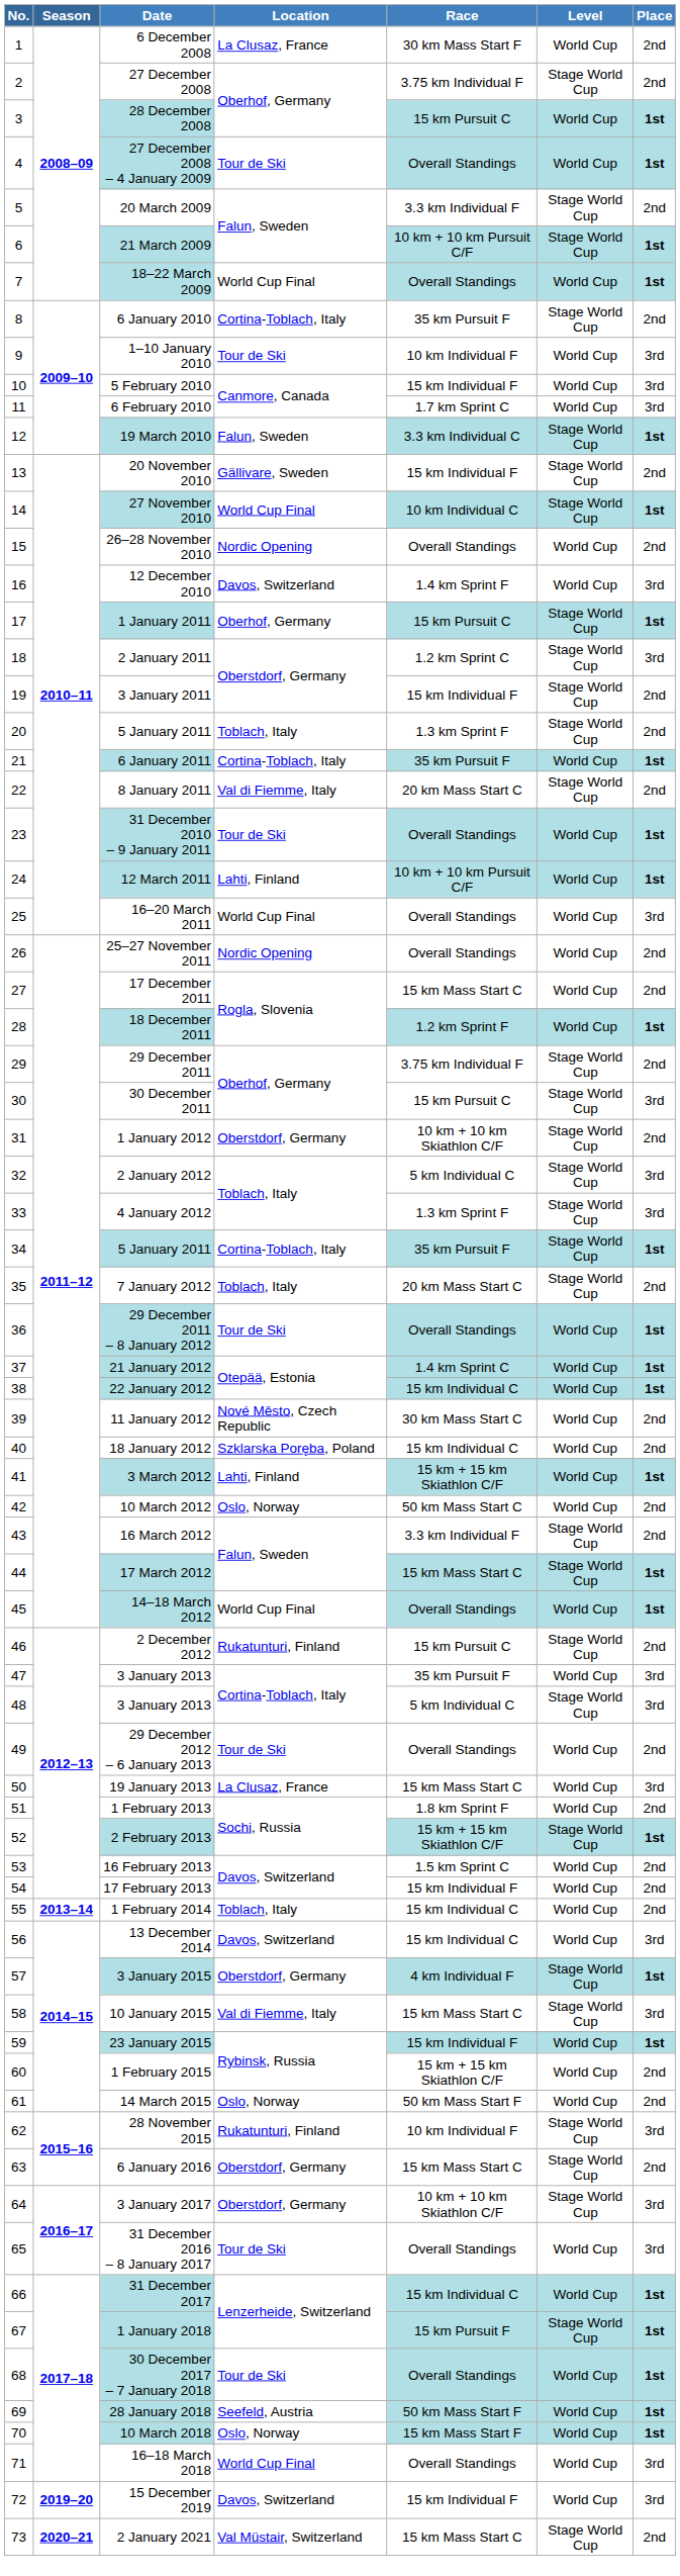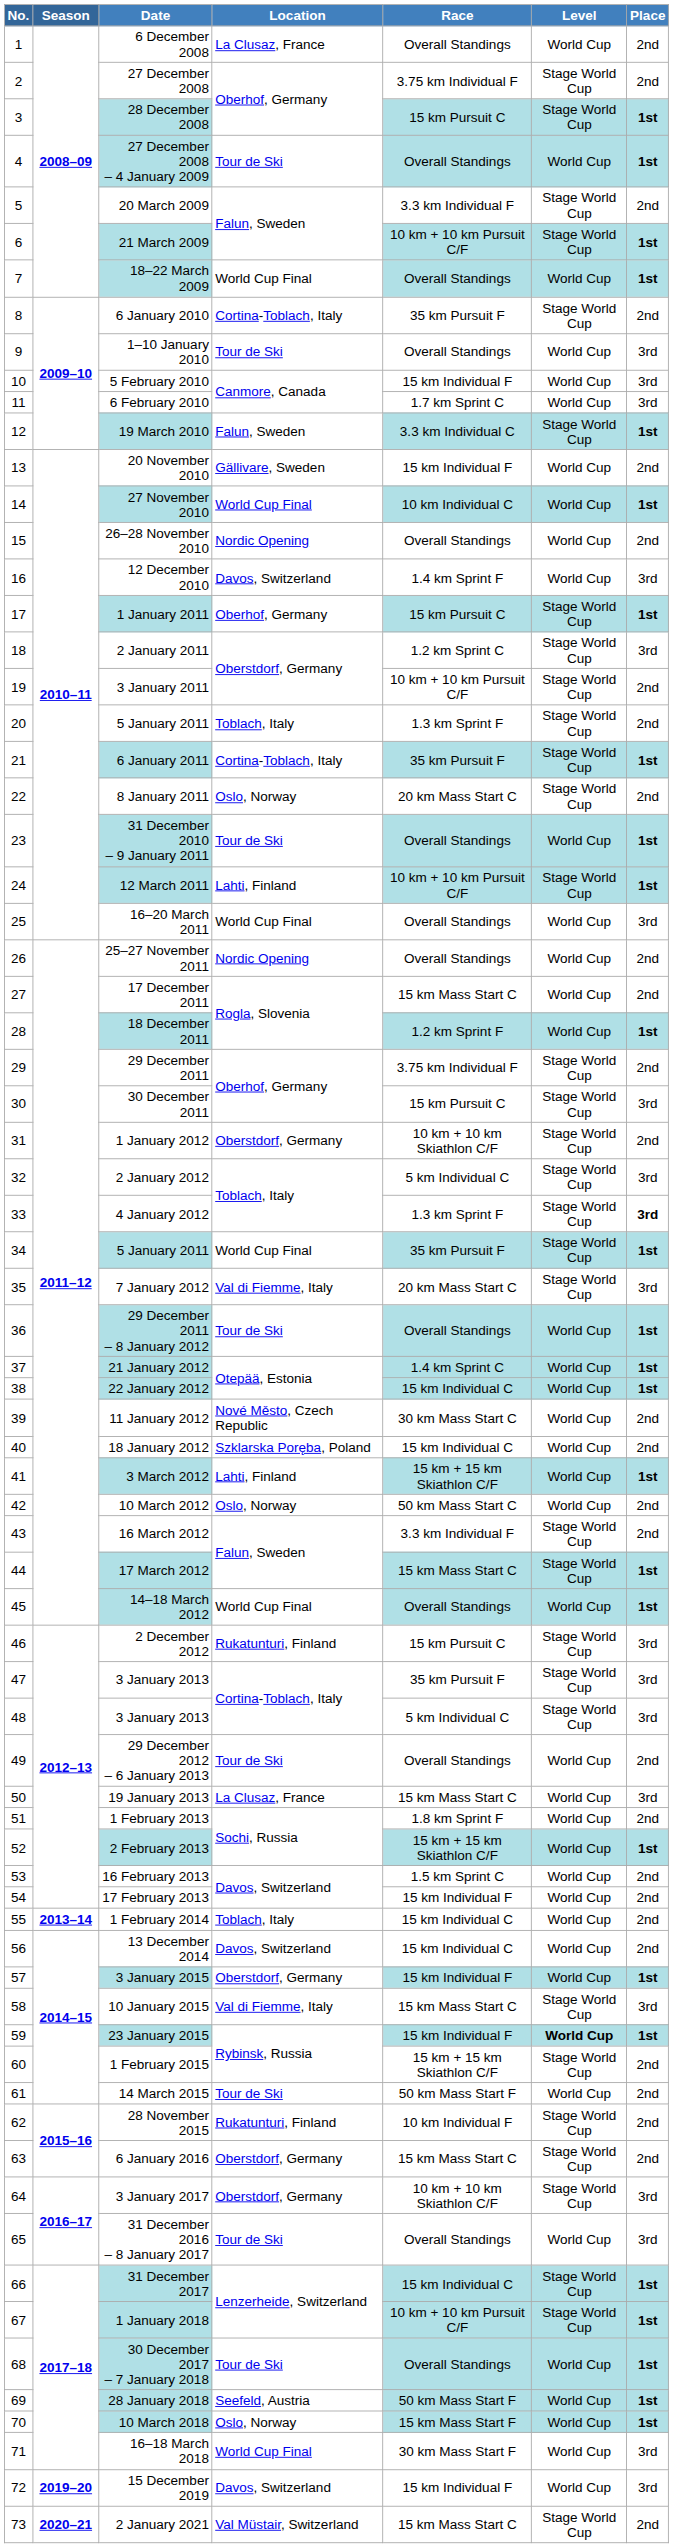6 December 2008 | Race: 30 km Mass Start F -> Overall Standings
28 December 2008 | Level: World Cup -> Stage World Cup
1–10 January 2010 | Race: 10 km Individual F -> Overall Standings
20 November 2010 | Level: Stage World Cup -> World Cup
27 November 2010 | Level: Stage World Cup -> World Cup
3 January 2011 | Race: 15 km Individual F -> 10 km + 10 km Pursuit C/F
6 January 2011 | Level: World Cup -> Stage World Cup
8 January 2011 | Location: Val di Fiemme, Italy -> Oslo, Norway
12 March 2011 | Level: World Cup -> Stage World Cup
4 January 2012 | Place: normal -> bold
34 / 5 January 2011 | Location: Cortina-Toblach, Italy -> World Cup Final
7 January 2012 | Location: Toblach, Italy -> Val di Fiemme, Italy
7 January 2012 | Place: 2nd -> 3rd
2 December 2012 | Place: 2nd -> 3rd
47 / 3 January 2013 | Level: World Cup -> Stage World Cup
2 February 2013 | Level: Stage World Cup -> World Cup
13 December 2014 | Place: 3rd -> 2nd
3 January 2015 | Race: 4 km Individual F -> 15 km Individual F
3 January 2015 | Level: Stage World Cup -> World Cup
23 January 2015 | Level: normal -> bold
1 February 2015 | Level: World Cup -> Stage World Cup
14 March 2015 | Location: Oslo, Norway -> Tour de Ski
28 November 2015 | Place: 3rd -> 2nd
31 December 2017 | Level: World Cup -> Stage World Cup
1 January 2018 | Race: 15 km Pursuit F -> 10 km + 10 km Pursuit C/F
16–18 March 2018 | Race: Overall Standings -> 30 km Mass Start F
